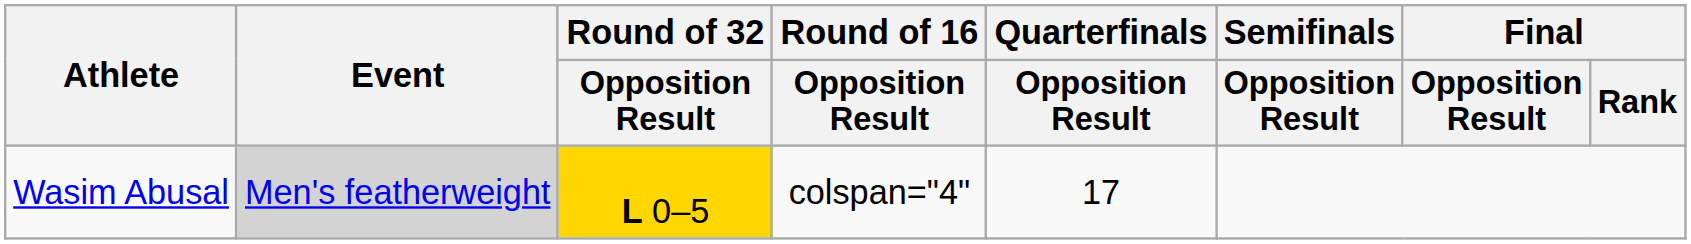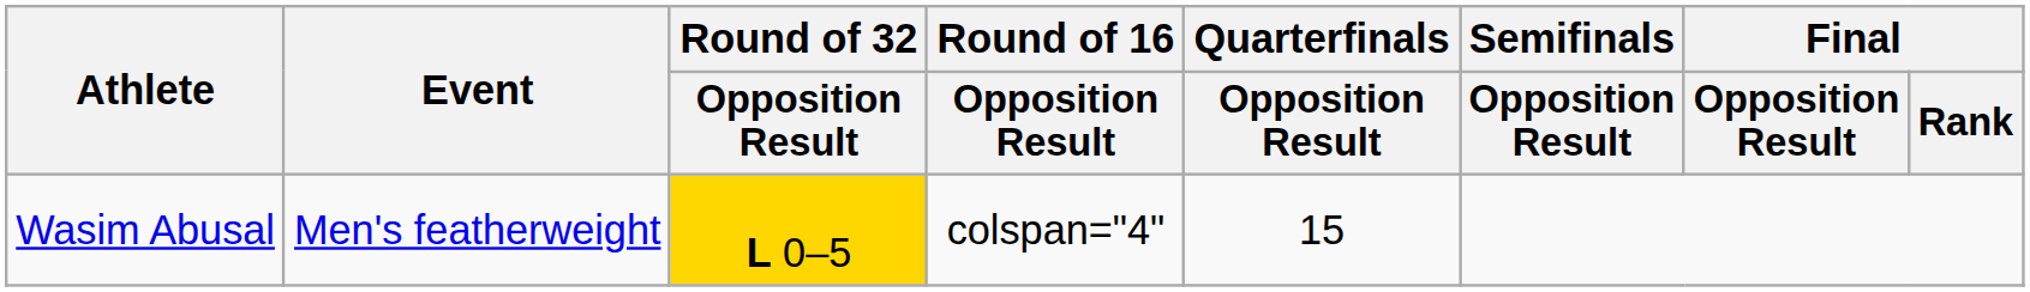Wasim Abusal | Event: lightgrey background -> no background
Wasim Abusal | Quarterfinals / Opposition Result: 17 -> 15
